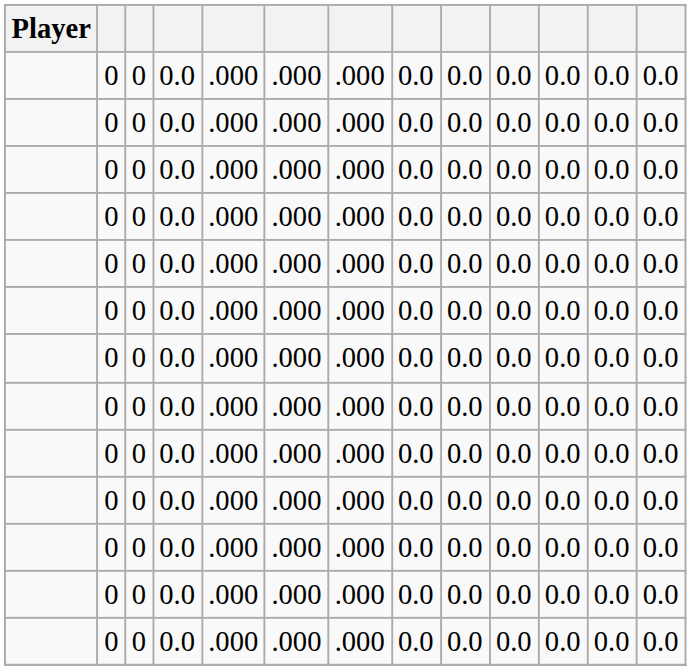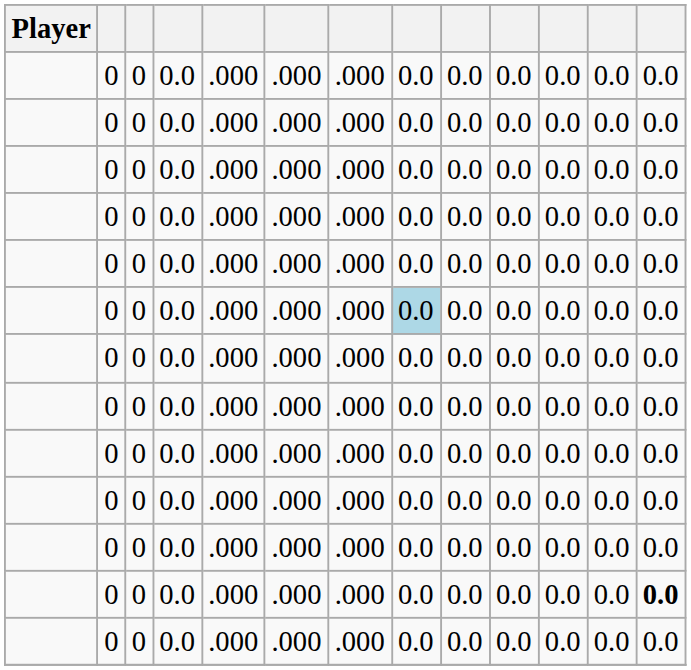row 7 | column 8: no background -> lightblue background
row 13 | column 13: normal -> bold
